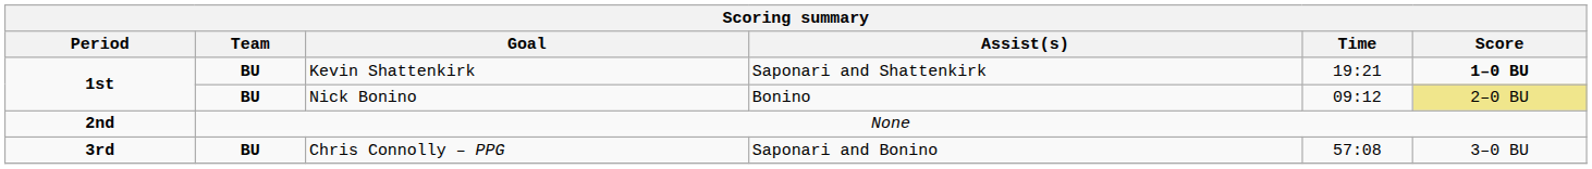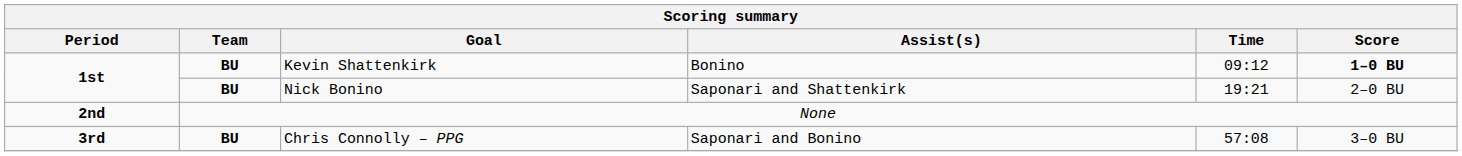Kevin Shattenkirk | Assist(s): Saponari and Shattenkirk -> Bonino
Kevin Shattenkirk | Time: 19:21 -> 09:12
Nick Bonino | Assist(s): Bonino -> Saponari and Shattenkirk
Nick Bonino | Time: 09:12 -> 19:21
Nick Bonino | Score: khaki background -> no background
